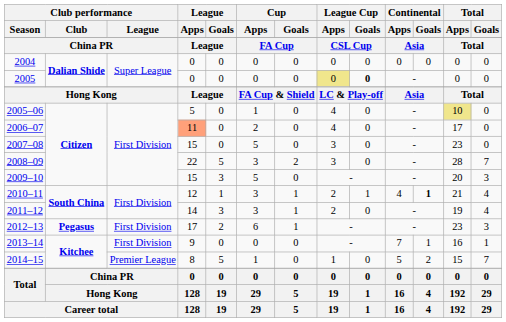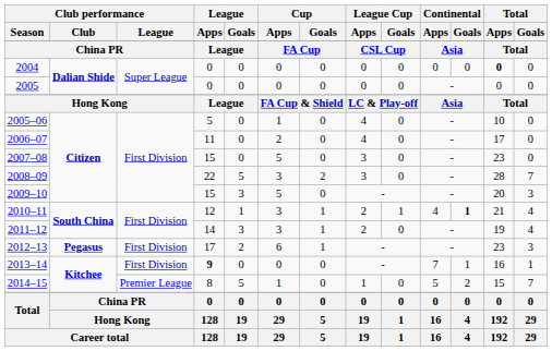2004 | Total / Apps: normal -> bold
2005 | League Cup / Apps: khaki background -> no background
2005 | League Cup / Goals: bold -> normal
2005–06 | Total / Apps: khaki background -> no background
2006–07 | League / Apps: lightsalmon background -> no background
2013–14 | League / Apps: normal -> bold
